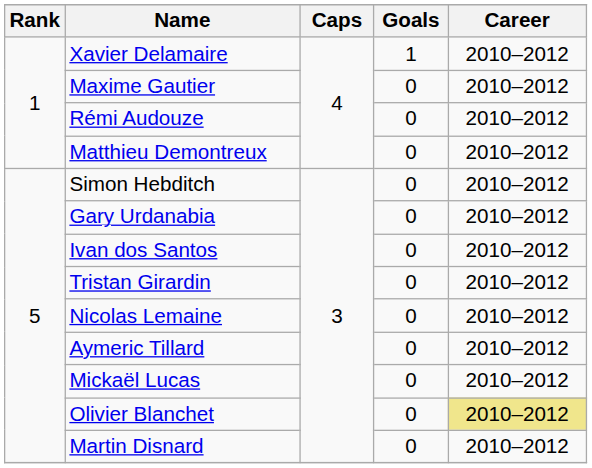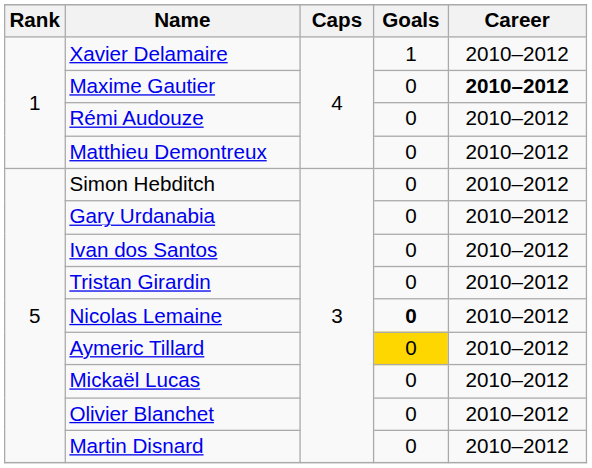Maxime Gautier | Career: normal -> bold
Nicolas Lemaine | Goals: normal -> bold
Aymeric Tillard | Goals: no background -> gold background
Olivier Blanchet | Career: khaki background -> no background
